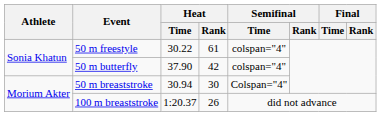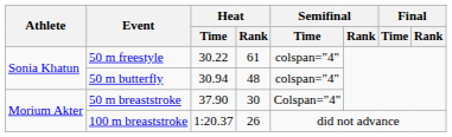50 m butterfly | Heat / Time: 37.90 -> 30.94
50 m butterfly | Heat / Rank: 42 -> 48
50 m breaststroke | Heat / Time: 30.94 -> 37.90
